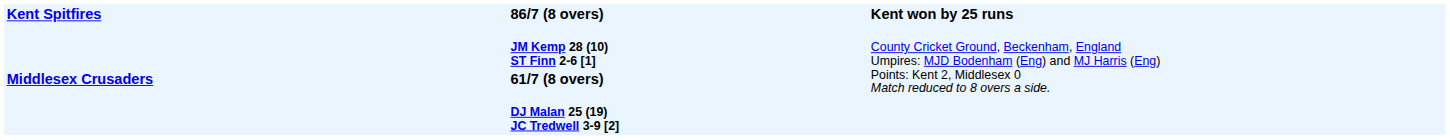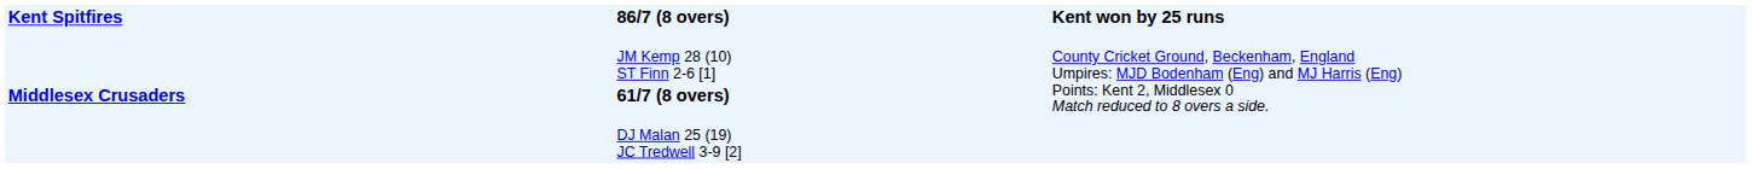JM Kemp 28 (10) ST Finn 2-6 [1] | 86/7 (8 overs): bold -> normal
DJ Malan 25 (19) JC Tredwell 3-9 [2] | 86/7 (8 overs): bold -> normal
